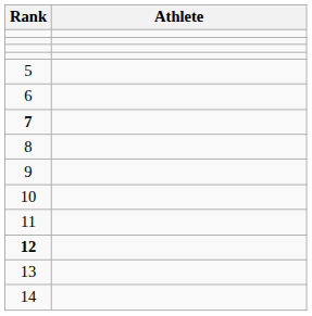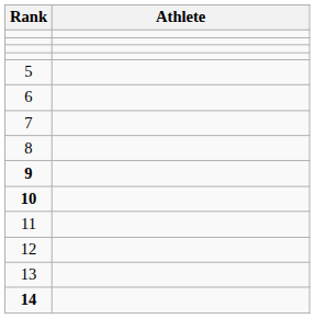row 8 | Rank: bold -> normal
row 10 | Rank: normal -> bold
row 11 | Rank: normal -> bold
row 13 | Rank: bold -> normal
row 15 | Rank: normal -> bold
